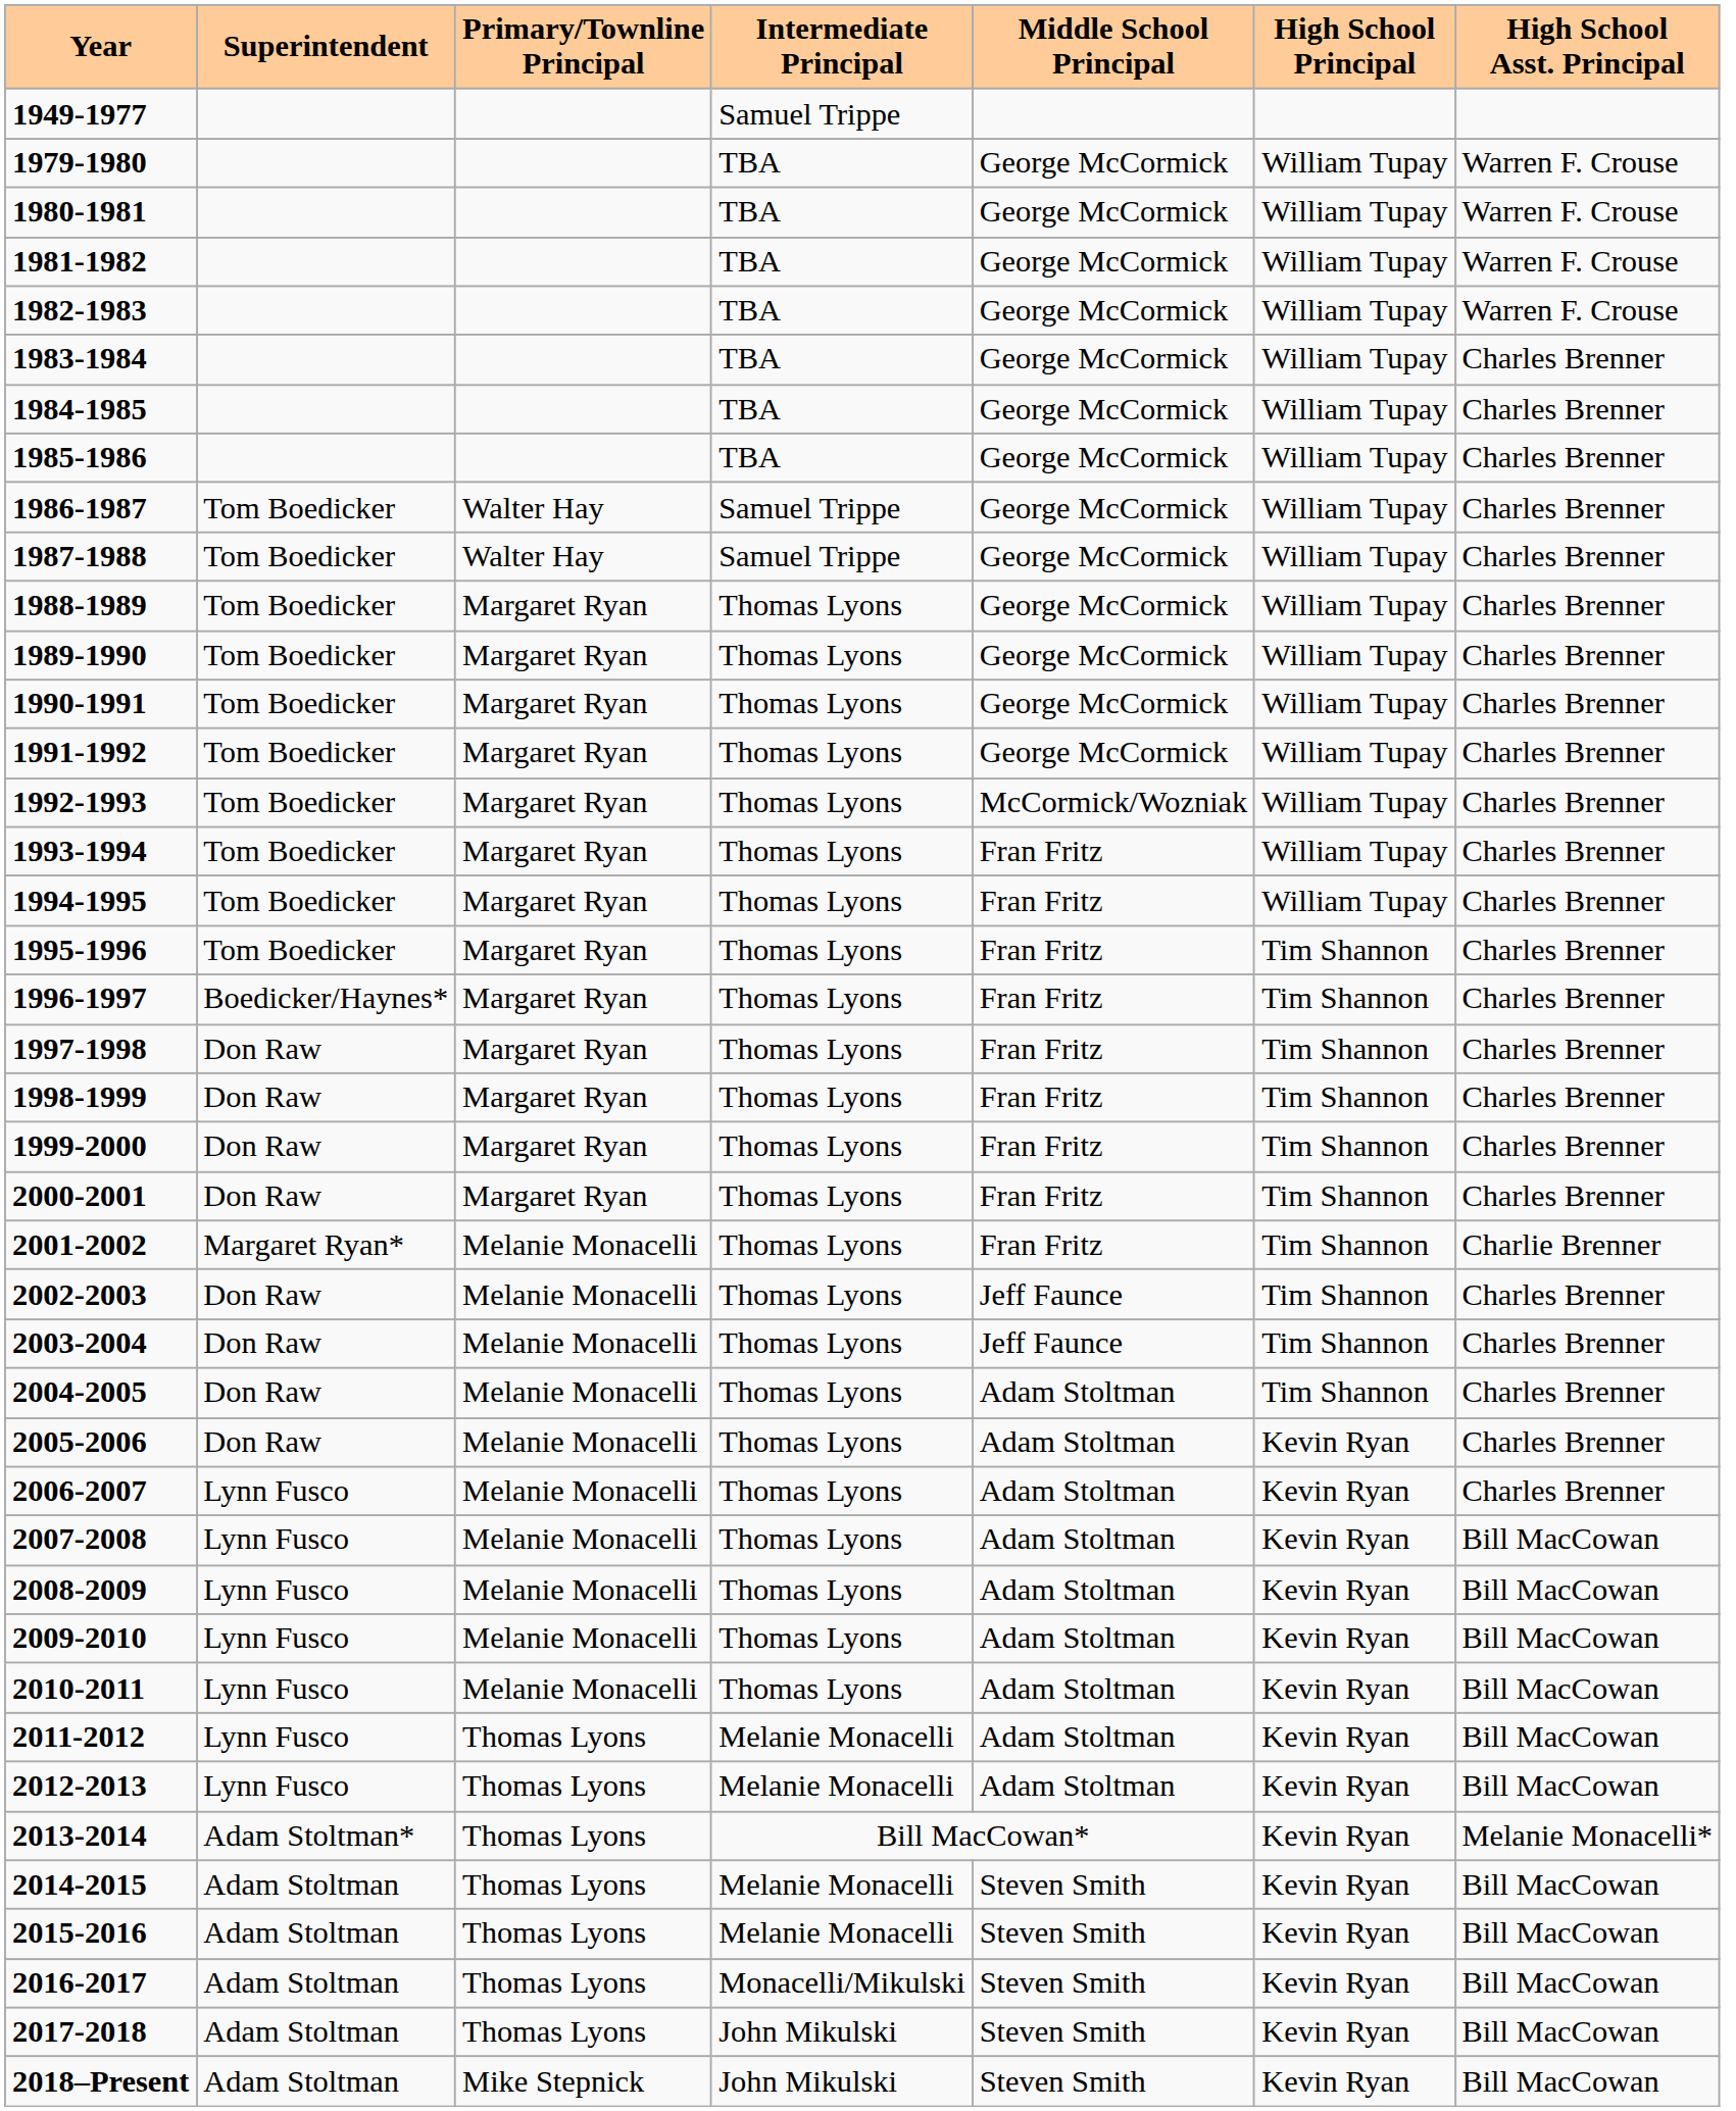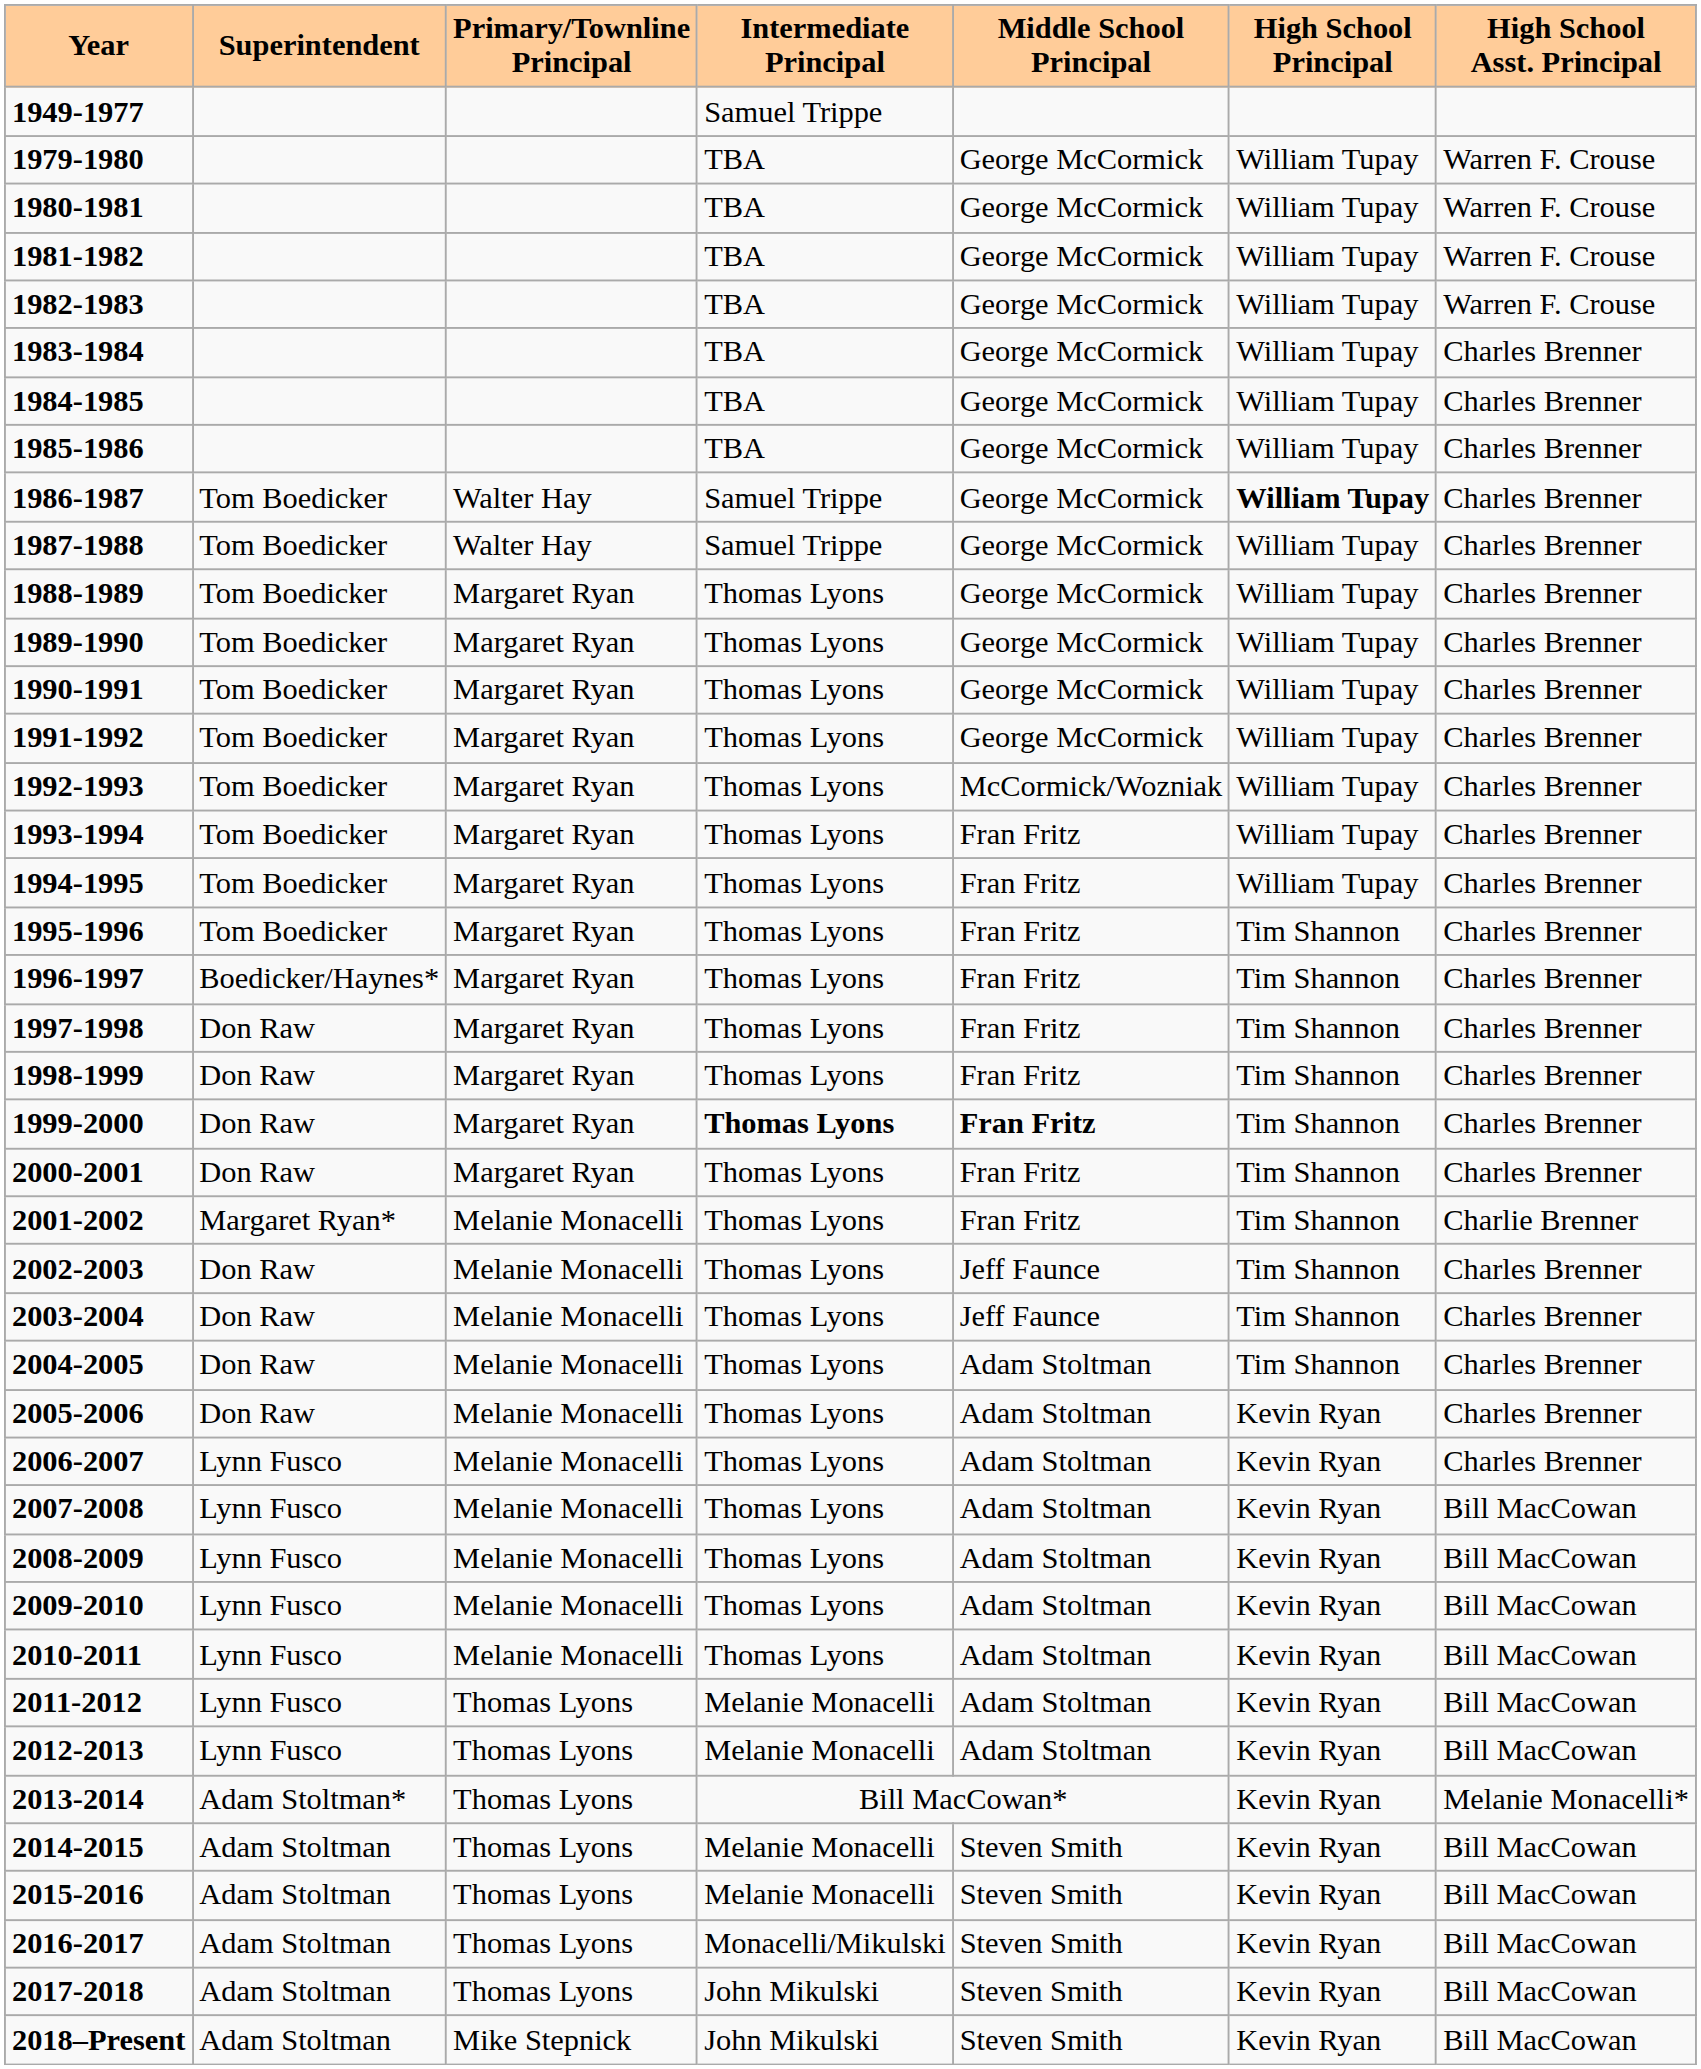1986-1987 | High School Principal: normal -> bold
1999-2000 | Intermediate Principal: normal -> bold
1999-2000 | Middle School Principal: normal -> bold
